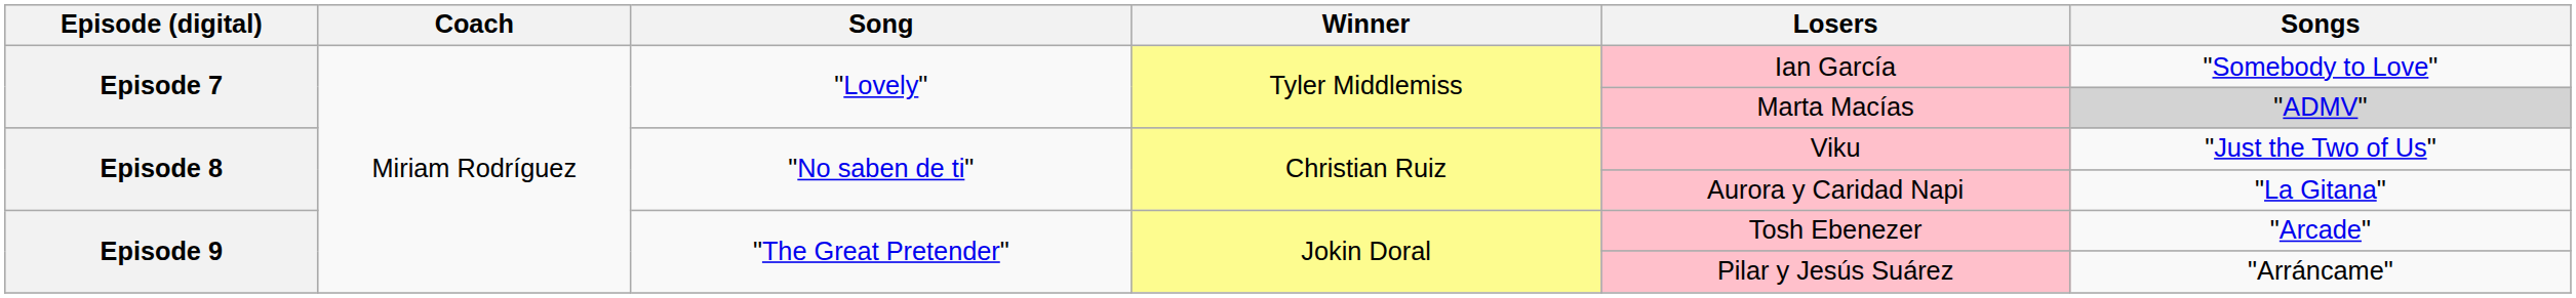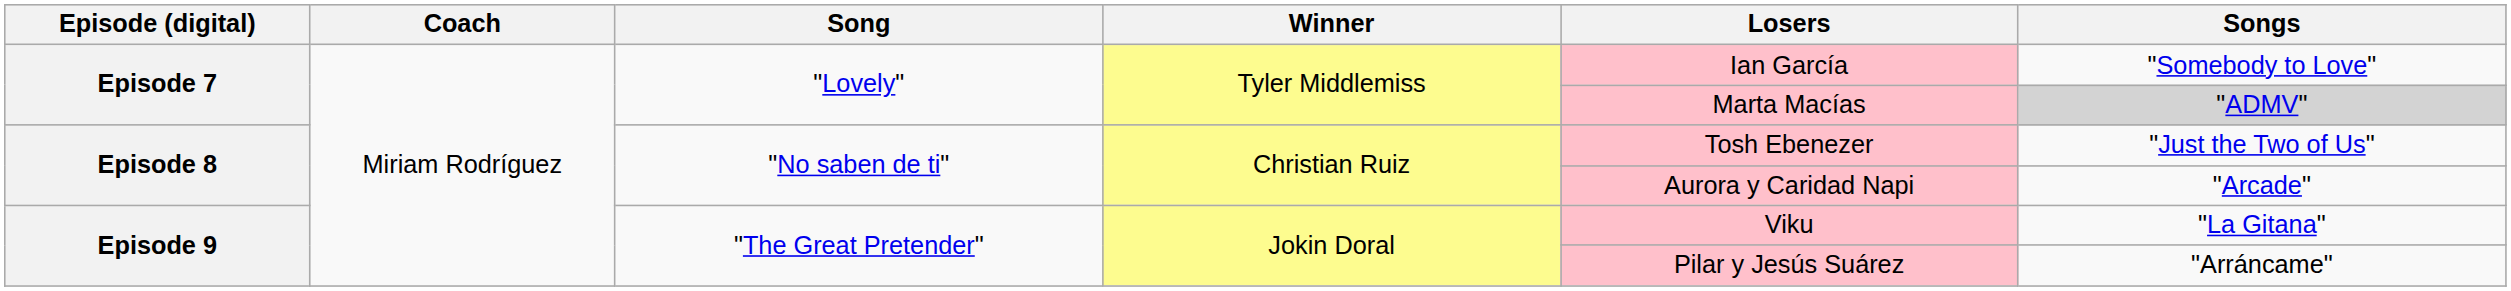row 4 | Losers: Viku -> Tosh Ebenezer
row 5 | Songs: "La Gitana" -> "Arcade"
row 6 | Losers: Tosh Ebenezer -> Viku
row 6 | Songs: "Arcade" -> "La Gitana"
